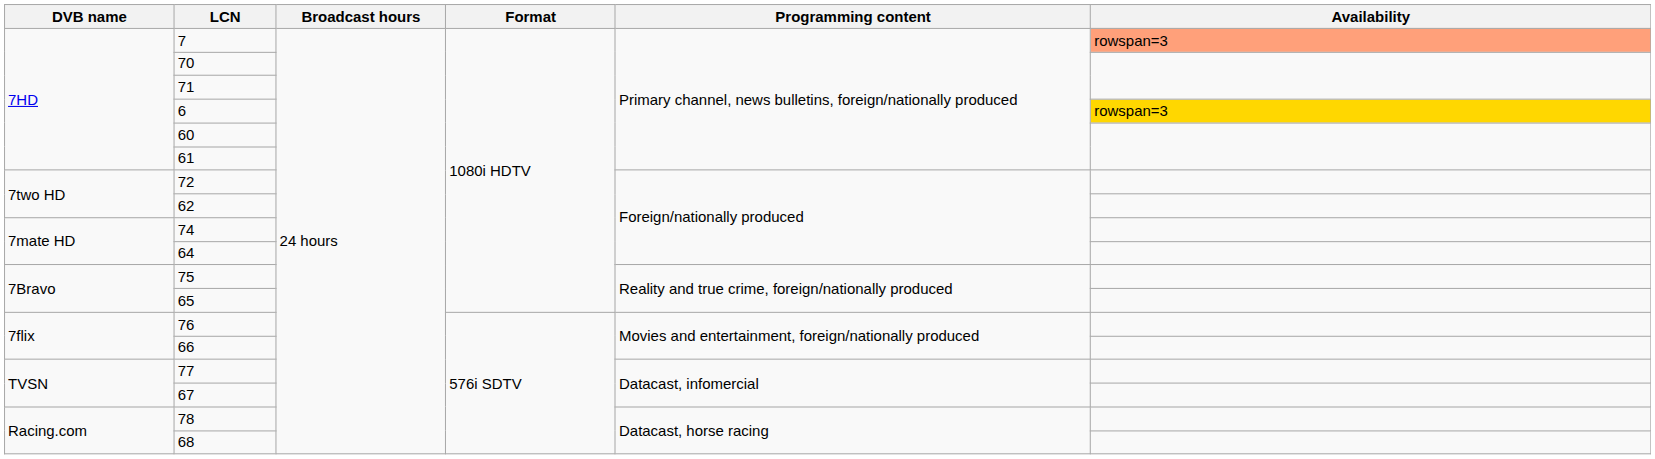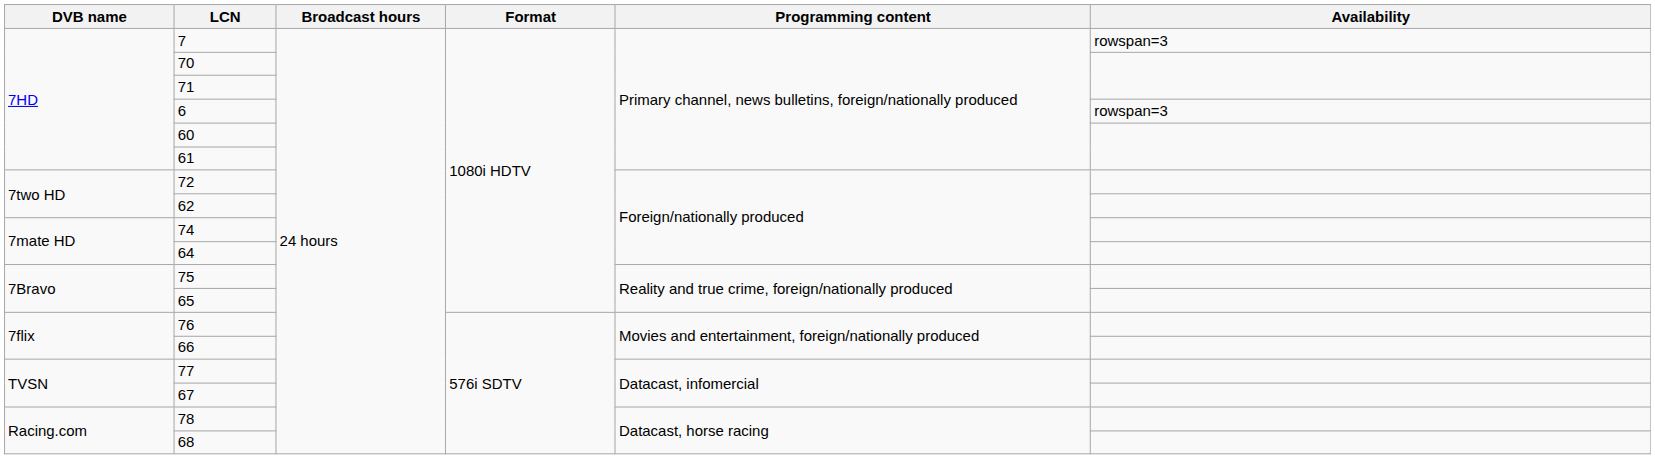7 | Availability: lightsalmon background -> no background
6 | Availability: gold background -> no background
